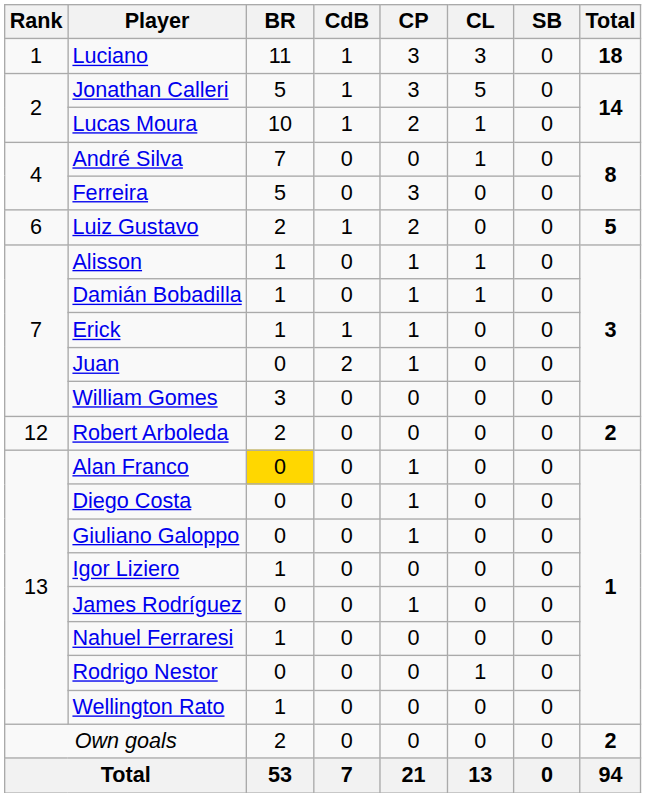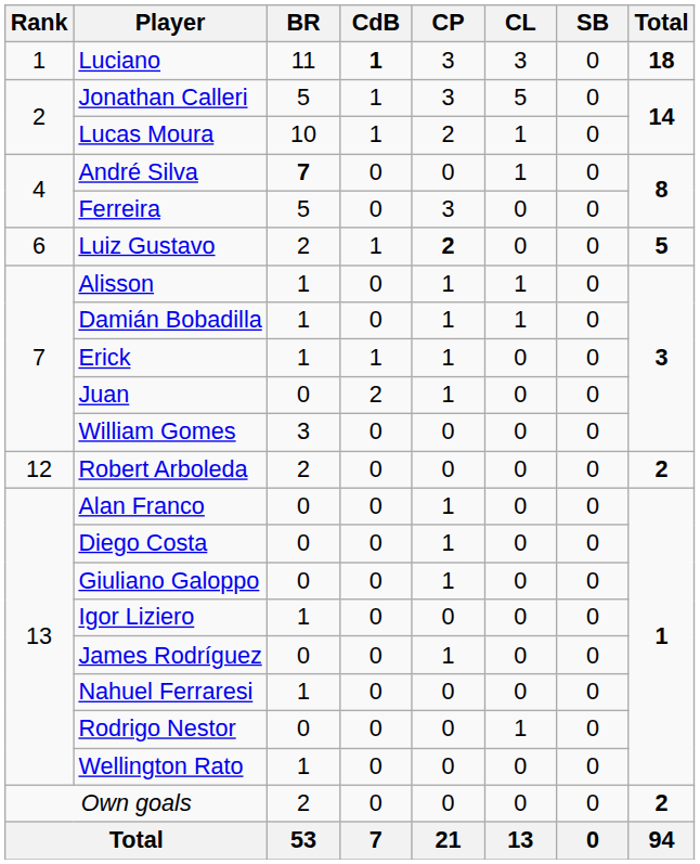Luciano | CdB: normal -> bold
André Silva | BR: normal -> bold
Luiz Gustavo | CP: normal -> bold
Alan Franco | BR: gold background -> no background
